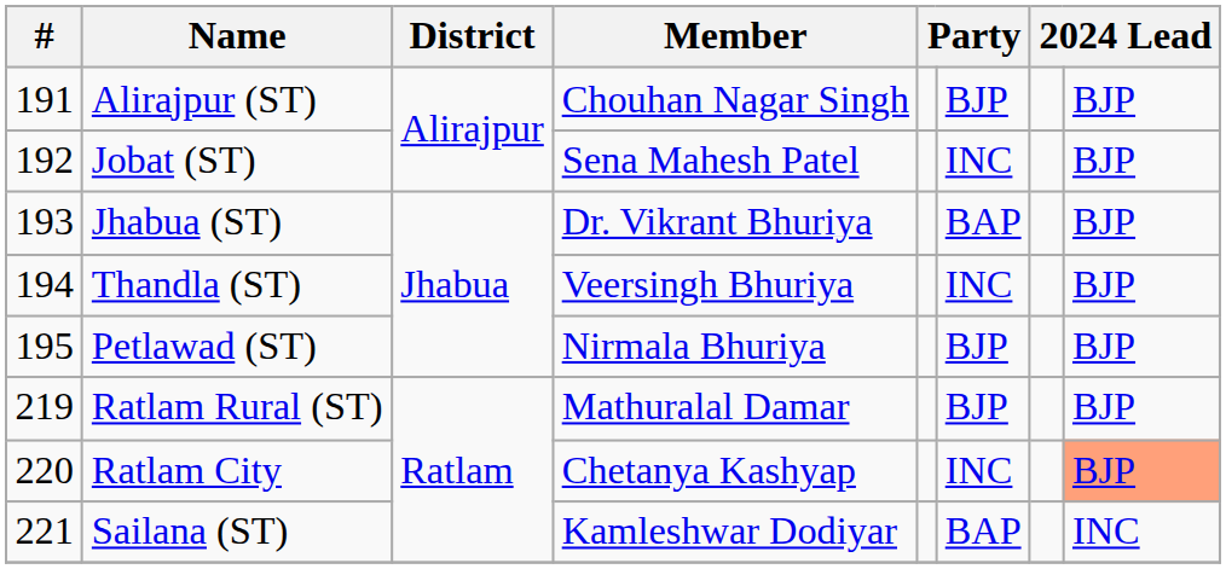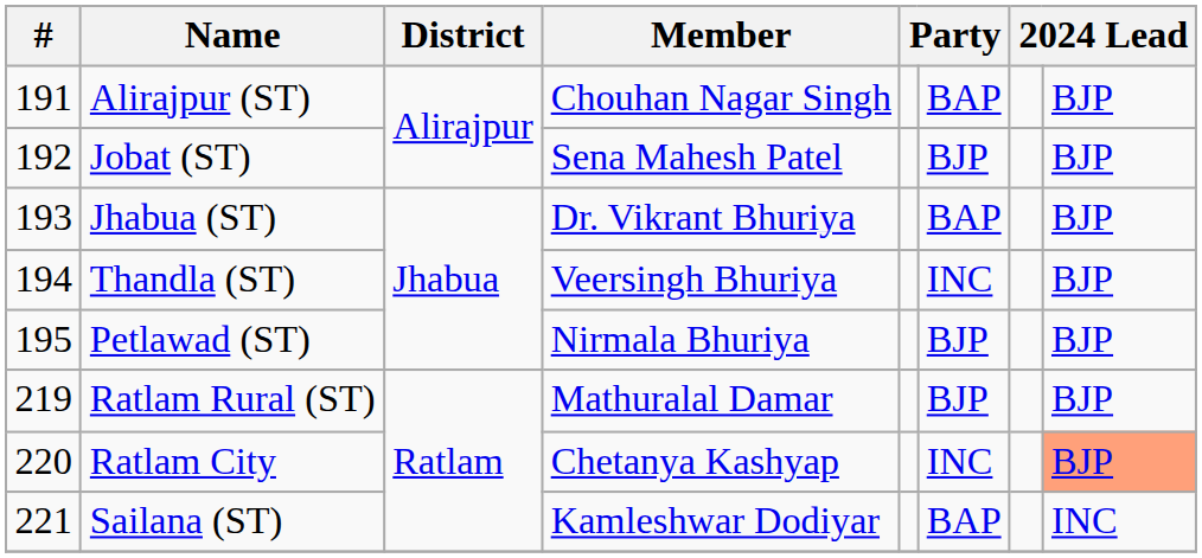Alirajpur (ST) | column 6: BJP -> BAP
Jobat (ST) | column 6: INC -> BJP
